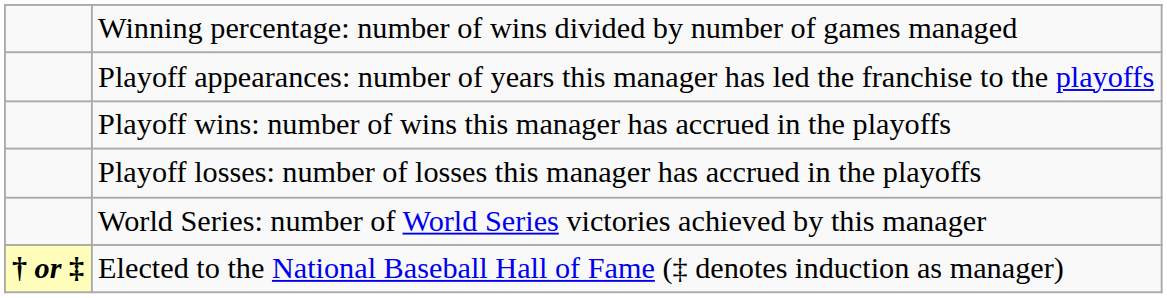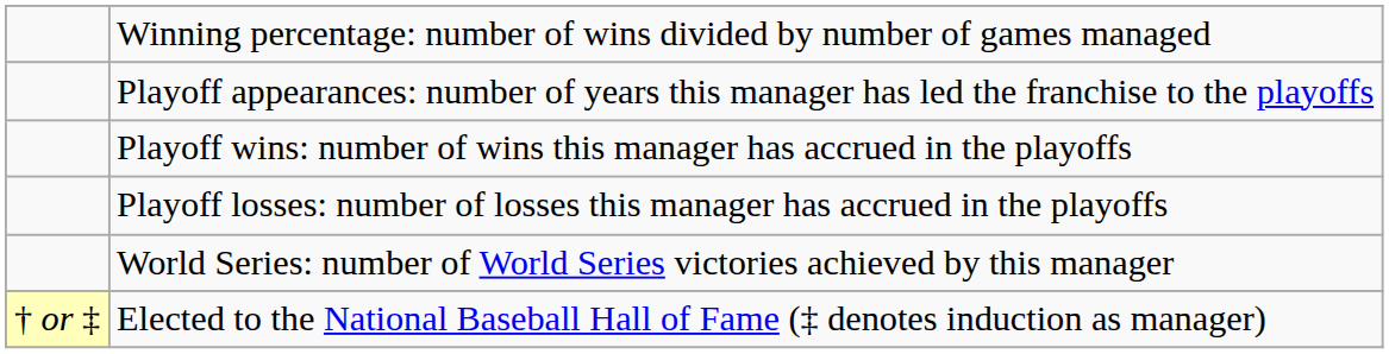row 6 | column 1: bold -> normal
